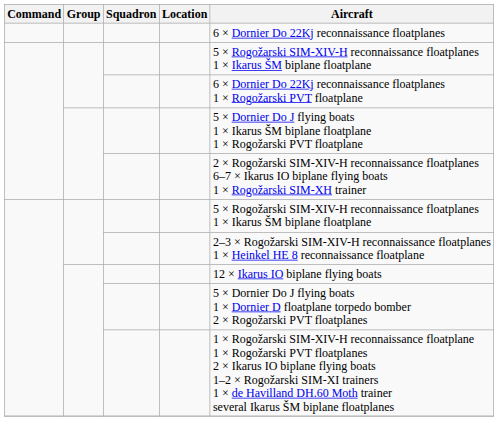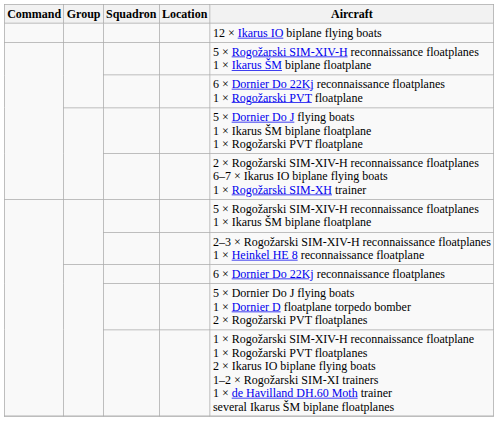row 2 | Aircraft: 6 × Dornier Do 22Kj reconnaissance floatplanes -> 12 × Ikarus IO biplane flying boats
row 9 | Aircraft: 12 × Ikarus IO biplane flying boats -> 6 × Dornier Do 22Kj reconnaissance floatplanes
